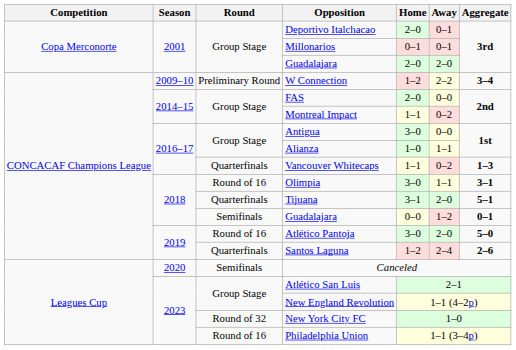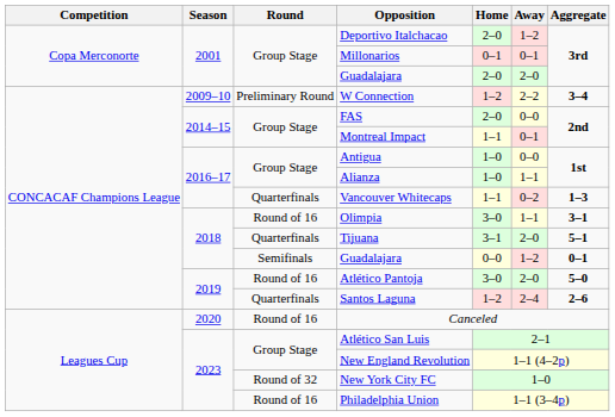Deportivo Italchacao | Away: 0–1 -> 1–2
Montreal Impact | Away: 0–2 -> 0–1
Antigua | Home: 3–0 -> 1–0
Canceled | Round: Semifinals -> Round of 16
